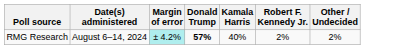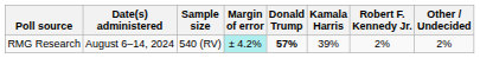+ column: Sample size | 540 (RV)
RMG Research | Kamala Harris: 40% -> 39%
